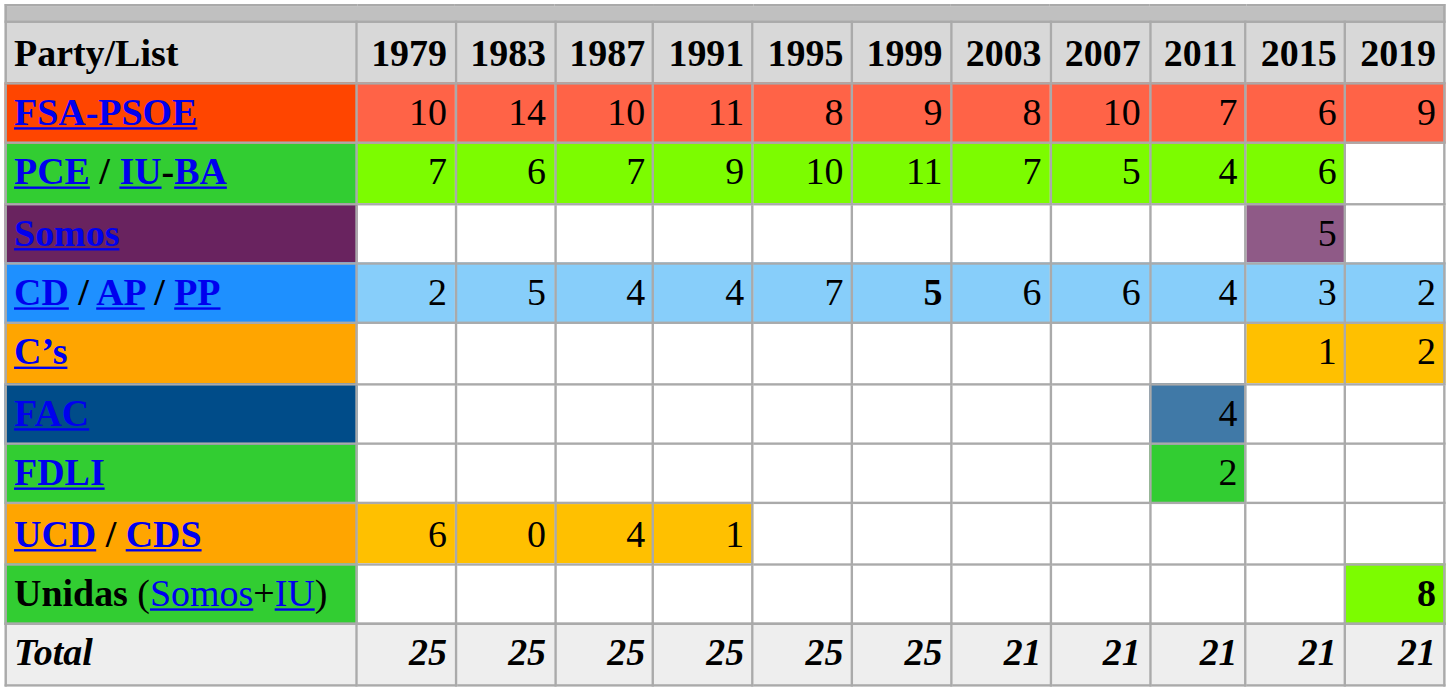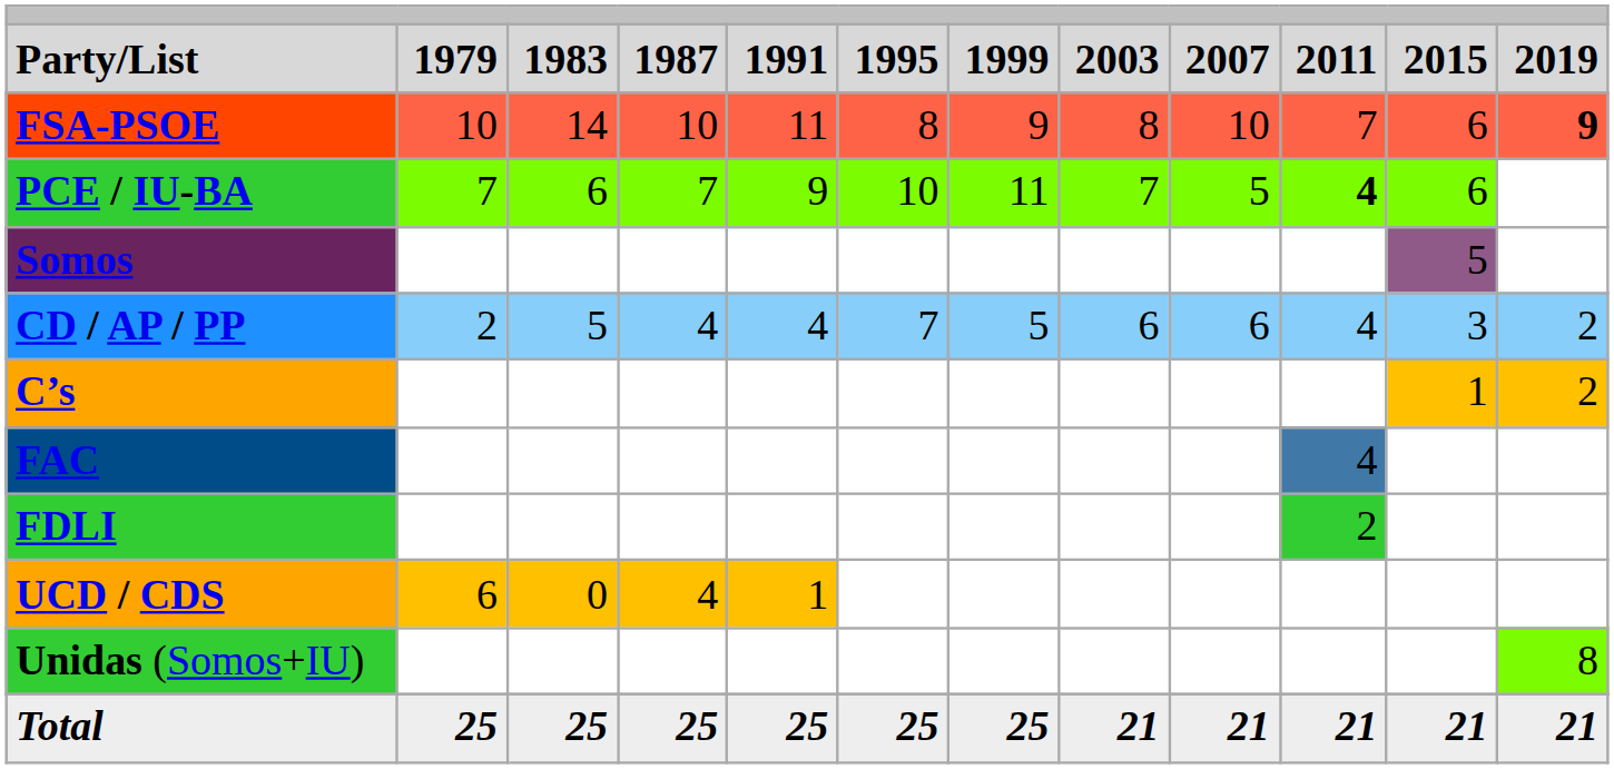FSA-PSOE | column 12: normal -> bold
PCE / IU-BA | column 10: normal -> bold
CD / AP / PP | column 7: bold -> normal
Unidas (Somos+IU) | column 12: bold -> normal
